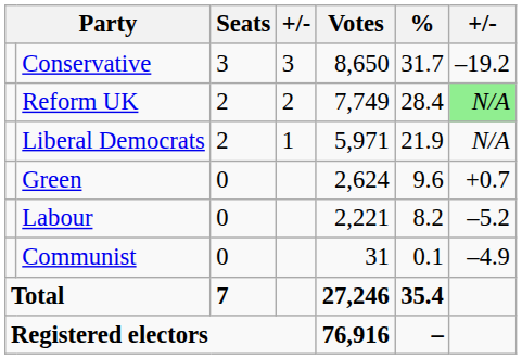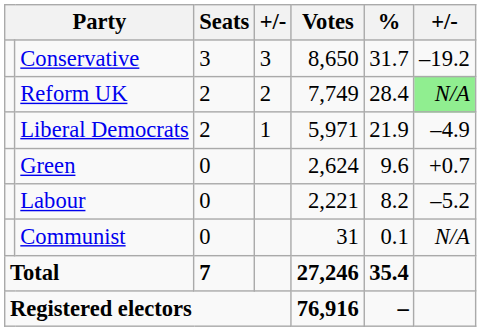Liberal Democrats | column 7: N/A -> –4.9
Communist | column 7: –4.9 -> N/A
